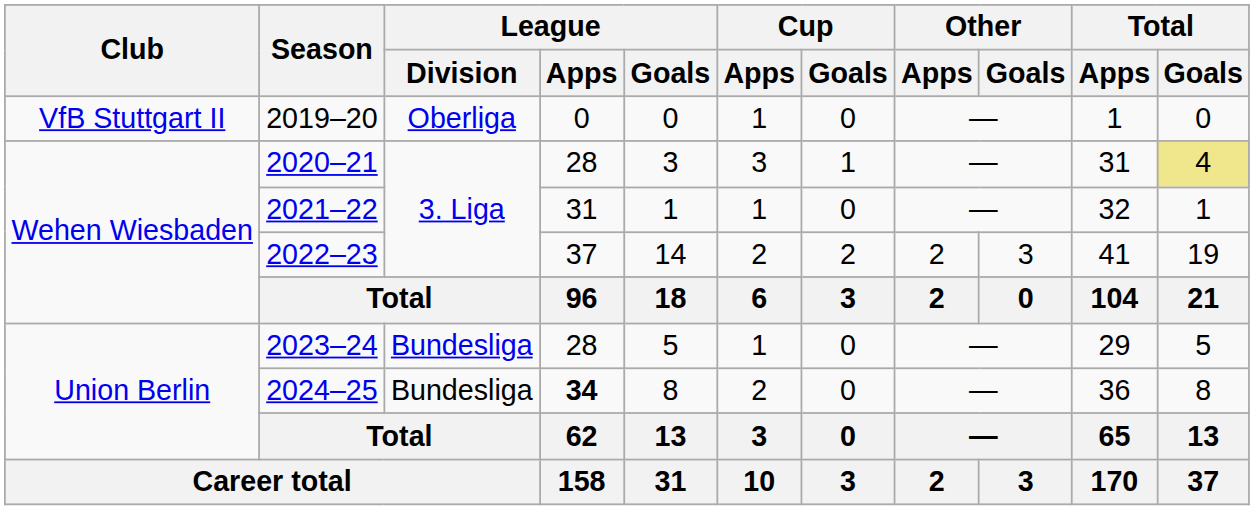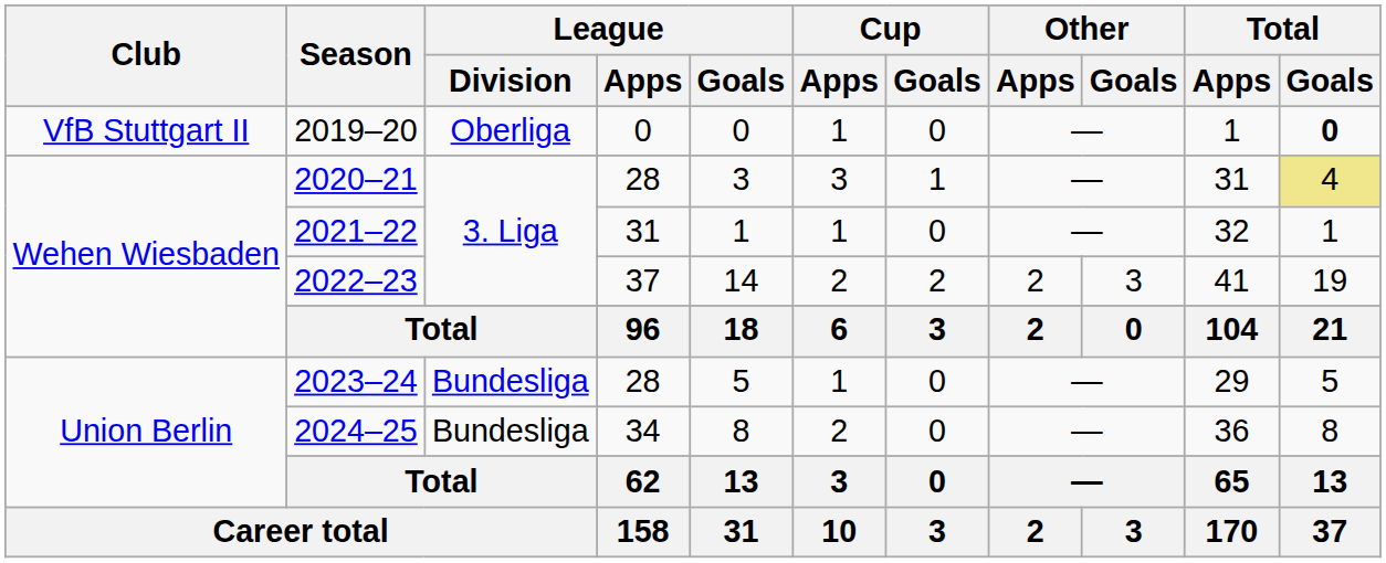2019–20 | Total / Goals: normal -> bold
2024–25 | League / Apps: bold -> normal
